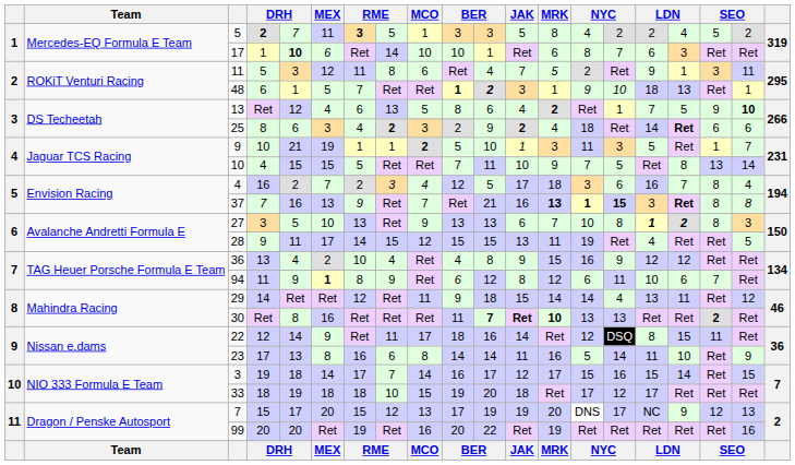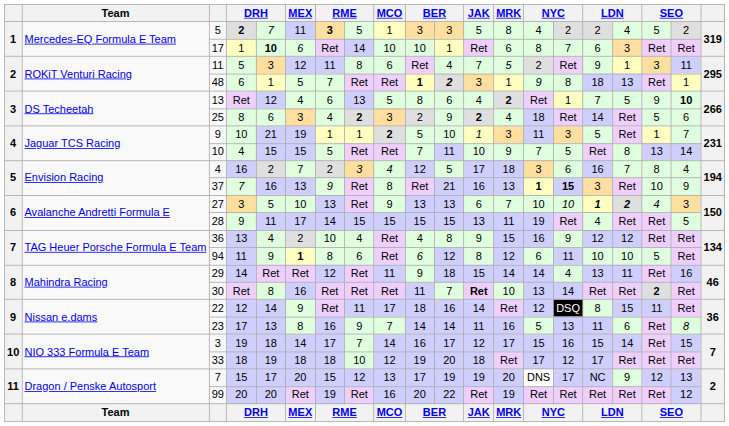48 | column 15: 10 -> 8
25 | column 17: bold -> normal
25 | column 18: 6 -> 5
37 | MCO: 7 -> 8
37 | MRK: bold -> normal
37 | column 17: bold -> normal
37 | column 18: 8 -> 10
37 | column 19: 8 -> 9
27 | column 15: 8 -> 10
27 | column 18: 8 -> 4
28 | MCO: 12 -> 15
94 | column 8: 9 -> 6
94 | column 17: 6 -> 10
94 | column 18: 7 -> 5
29 | column 19: 12 -> 16
30 | column 11: bold -> normal
30 | MRK: bold -> normal
30 | column 15: 13 -> 14
23 | column 8: 6 -> 9
23 | MCO: 8 -> 7
23 | column 15: 14 -> 13
23 | column 17: 10 -> 6
23 | column 19: 9 -> 8
33 | MCO: 15 -> 12
99 | column 19: 16 -> 12
